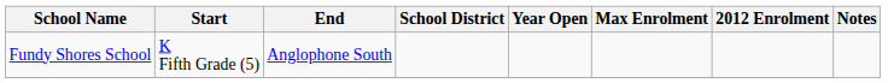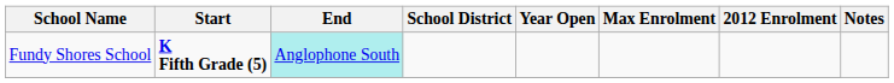Fundy Shores School | Start: normal -> bold
Fundy Shores School | End: no background -> paleturquoise background
